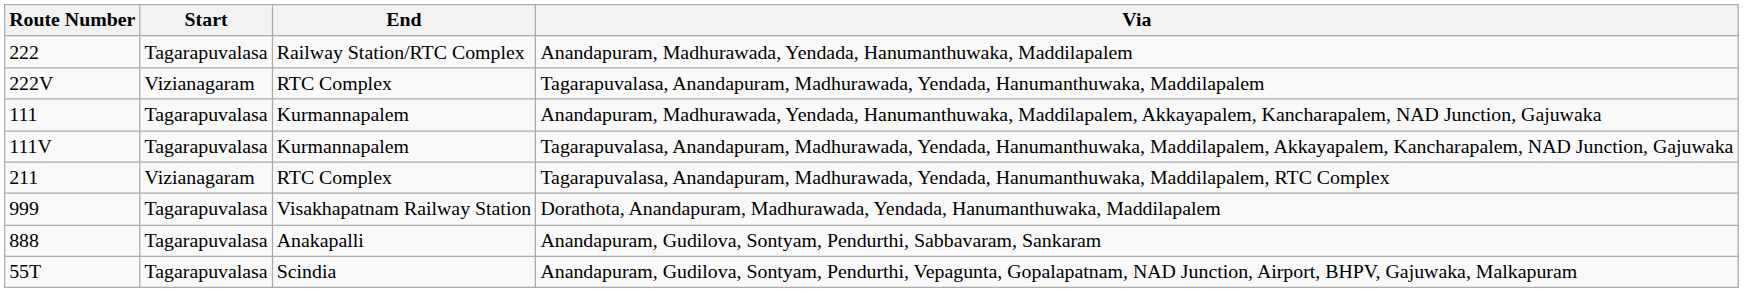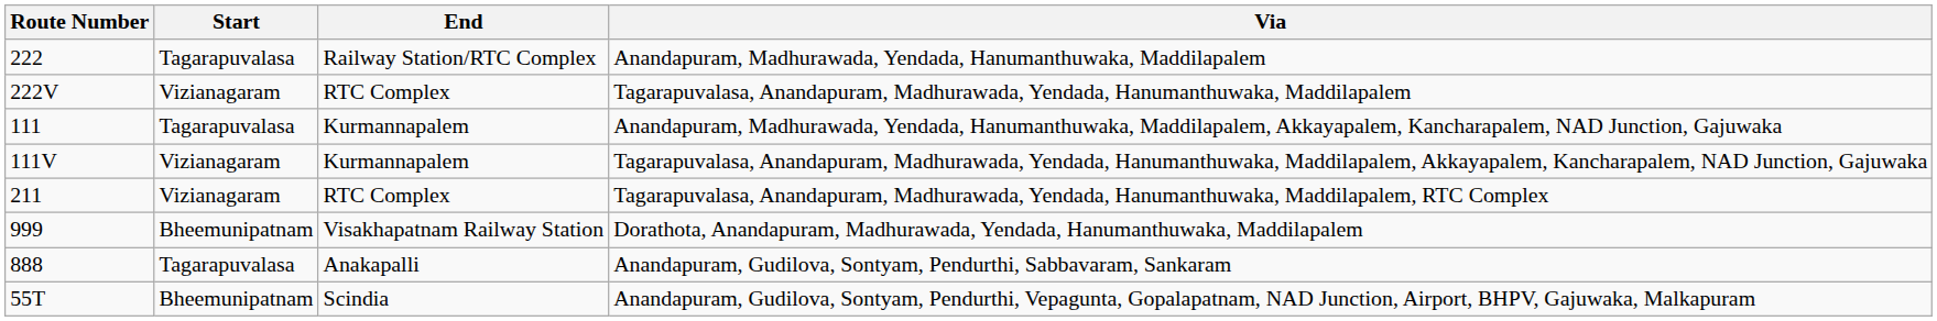row 5 | Start: Tagarapuvalasa -> Vizianagaram
row 7 | Start: Tagarapuvalasa -> Bheemunipatnam
row 9 | Start: Tagarapuvalasa -> Bheemunipatnam
